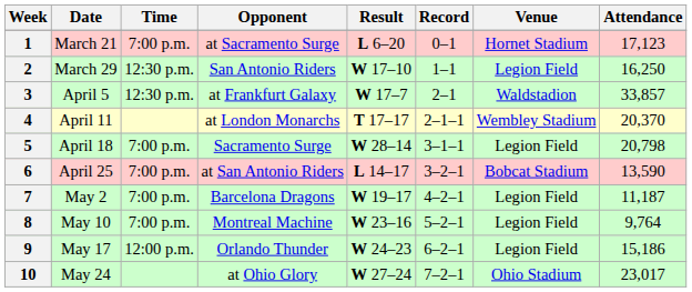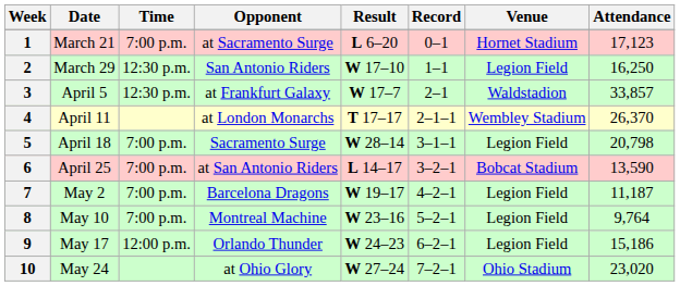4 | Attendance: 20,370 -> 26,370
10 | Attendance: 23,017 -> 23,020
